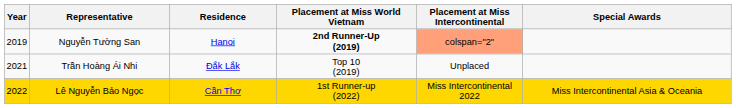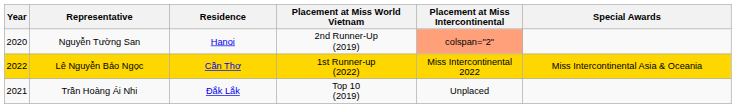Nguyễn Tường San | Year: 2019 -> 2020
Nguyễn Tường San | Placement at Miss World Vietnam: bold -> normal
rows swapped: Trần Hoàng Ái Nhi <-> Lê Nguyễn Bảo Ngọc
